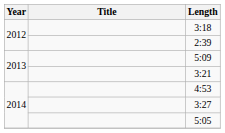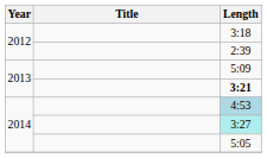3:21 | Length: normal -> bold
4:53 | Length: no background -> lightblue background
3:27 | Length: no background -> paleturquoise background
